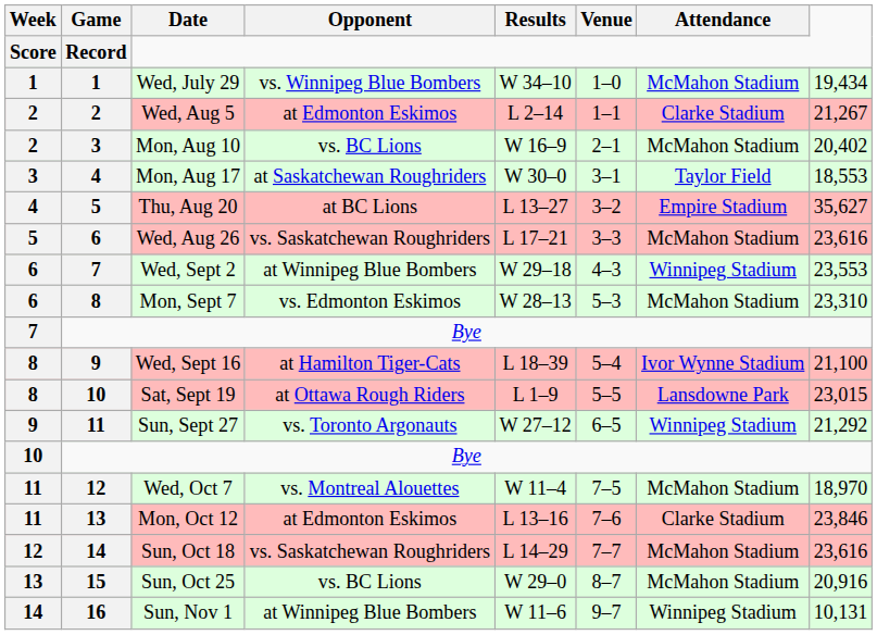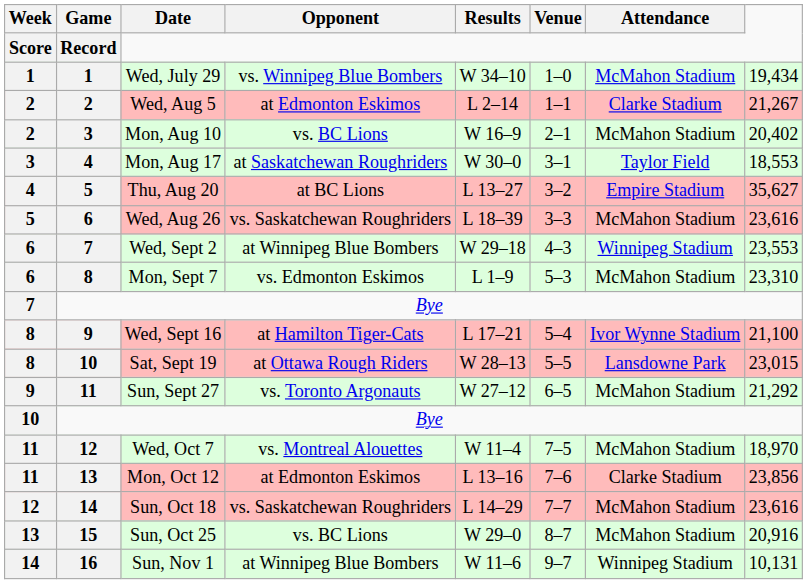Wed, Aug 26 | Results: L 17–21 -> L 18–39
Mon, Sept 7 | Results: W 28–13 -> L 1–9
Wed, Sept 16 | Results: L 18–39 -> L 17–21
Sat, Sept 19 | Results: L 1–9 -> W 28–13
Sun, Sept 27 | Attendance: Winnipeg Stadium -> McMahon Stadium
Mon, Oct 12 | column 8: 23,846 -> 23,856
